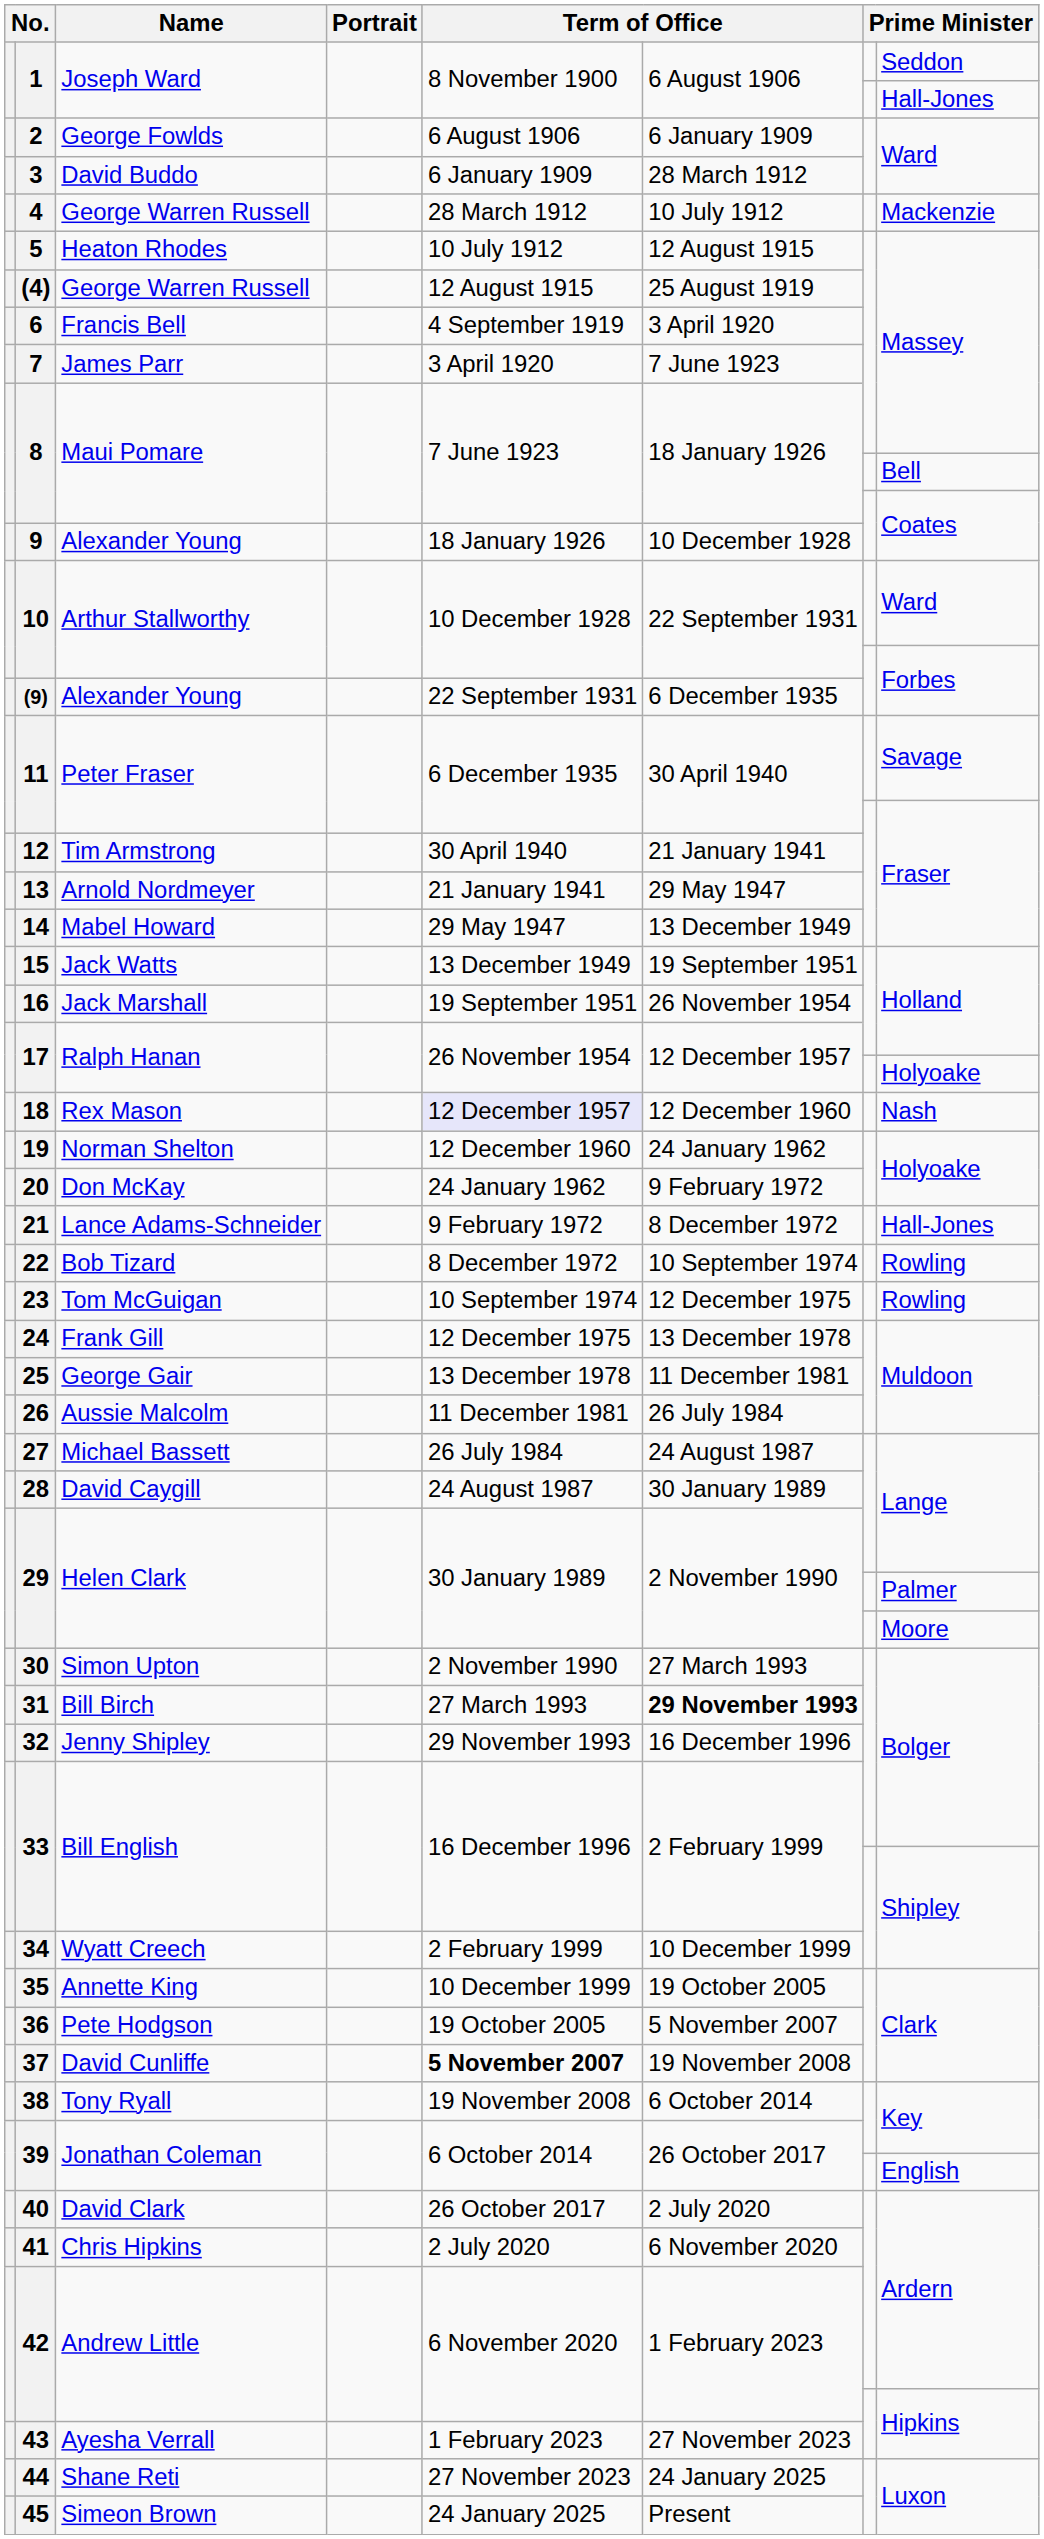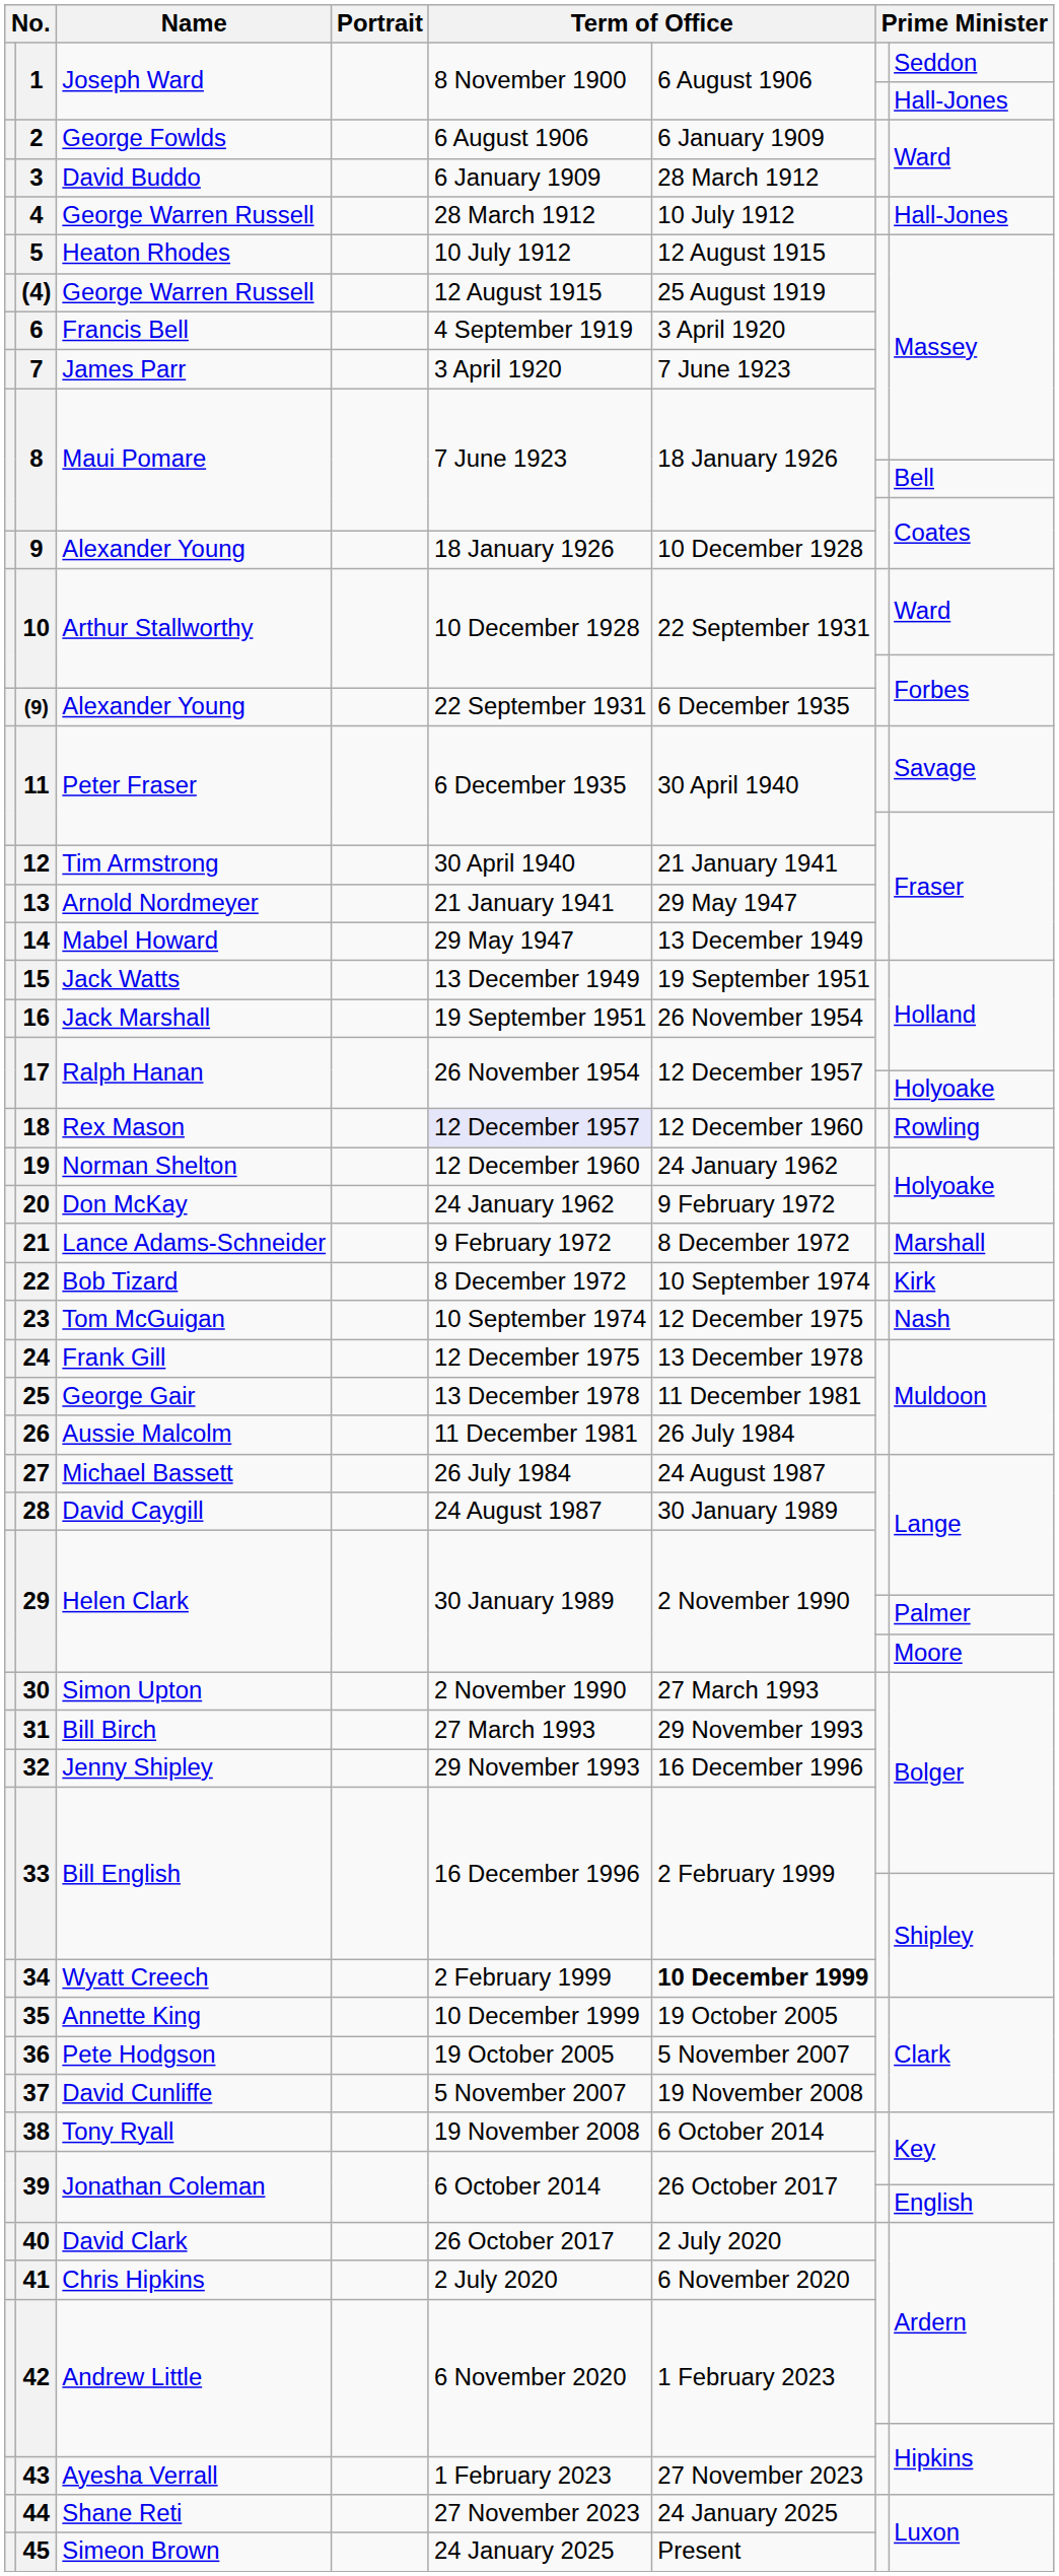4 | column 8: Mackenzie -> Hall-Jones
18 | column 8: Nash -> Rowling
21 | column 8: Hall-Jones -> Marshall
22 | column 8: Rowling -> Kirk
23 | column 8: Rowling -> Nash
31 | column 6: bold -> normal
34 | column 6: normal -> bold
37 | column 5: bold -> normal
